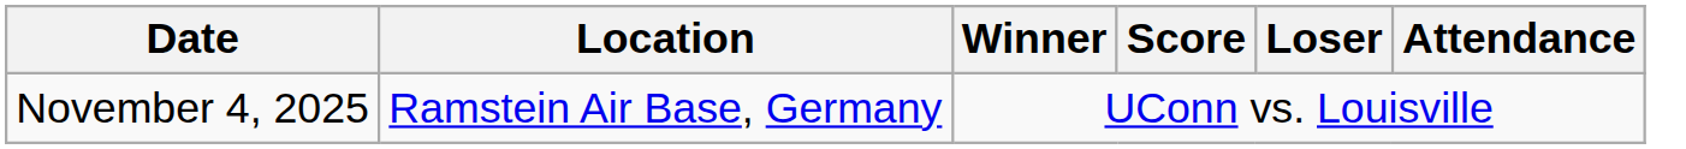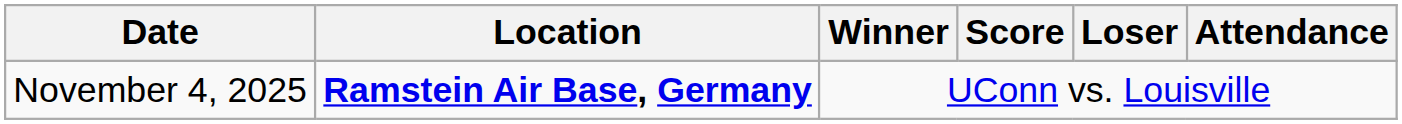November 4, 2025 | Location: normal -> bold
